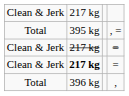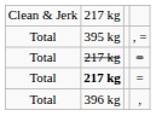row 3 | column 1: Clean & Jerk -> Total
row 4 | column 1: Clean & Jerk -> Total
